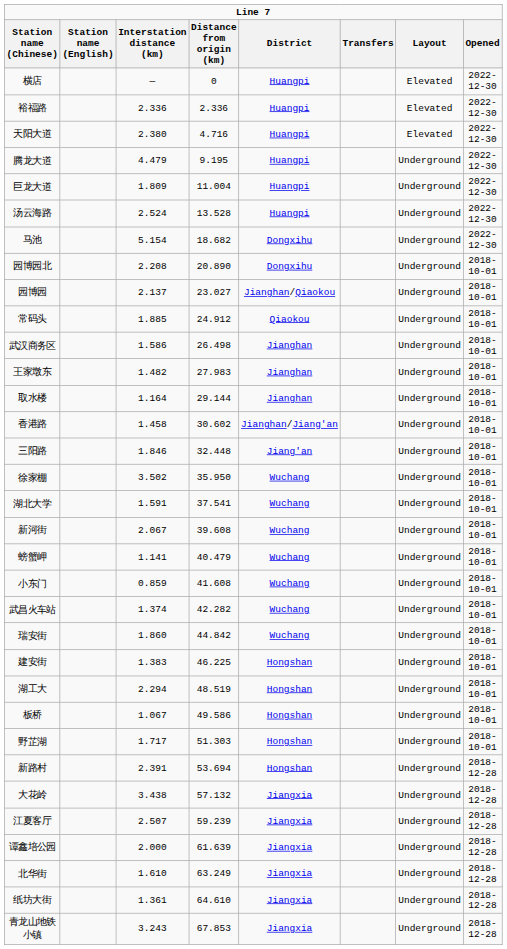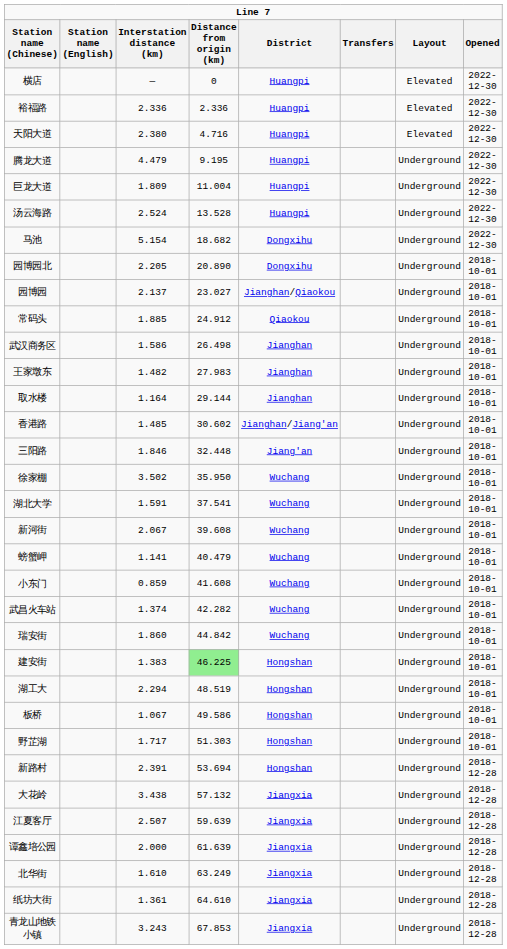园博园北 | column 3: 2.208 -> 2.205
香港路 | column 3: 1.458 -> 1.485
建安街 | column 4: no background -> lightgreen background
江夏客厅 | column 4: 59.239 -> 59.639
